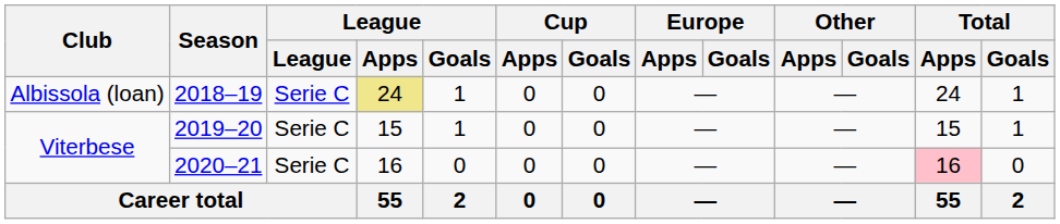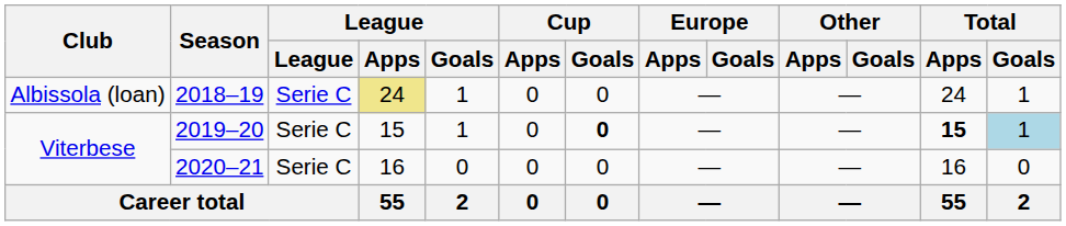2019–20 | Cup / Goals: normal -> bold
2019–20 | Total / Apps: normal -> bold
2019–20 | Total / Goals: no background -> lightblue background
2020–21 | Total / Apps: pink background -> no background
